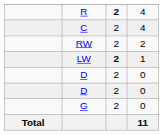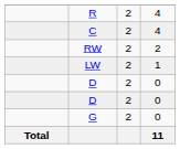R | column 3: bold -> normal
LW | column 3: bold -> normal
